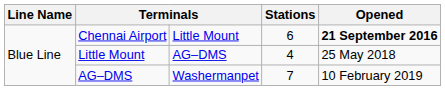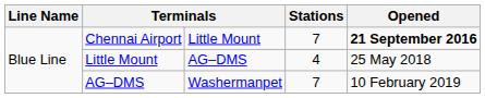Chennai Airport | Stations: 6 -> 7
